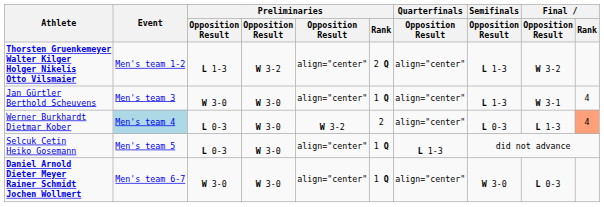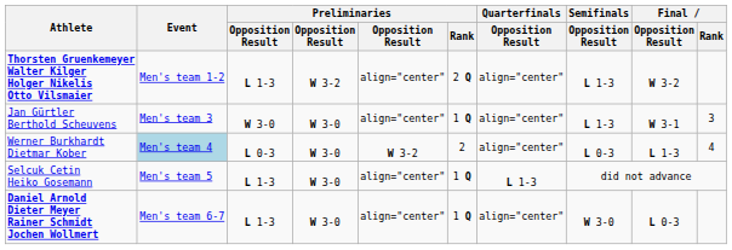Jan Gürtler Berthold Scheuvens | Final / Rank: 4 -> 3
Werner Burkhardt Dietmar Kober | Final / Rank: lightsalmon background -> no background
Selcuk Cetin Heiko Gosemann | column 3: L 0-3 -> L 1-3
Daniel Arnold Dieter Meyer Rainer Schmidt Jochen Wollmert | column 3: W 3-0 -> L 1-3
